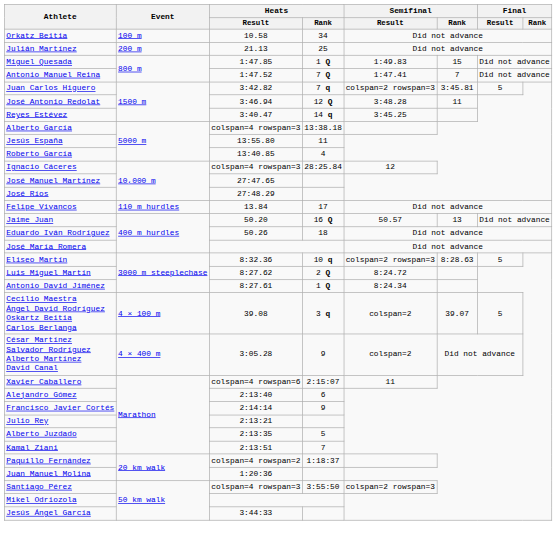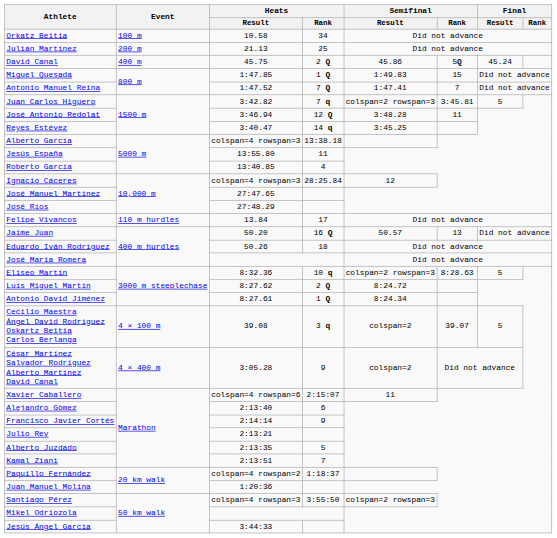+ row: David Canal | 400 m | 45.75 | 2 Q | 45.86 | 5Q | 45.24
